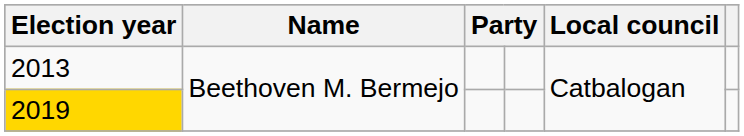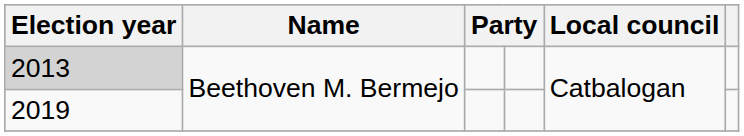2013 | Election year: no background -> lightgrey background
2019 | Election year: gold background -> no background
